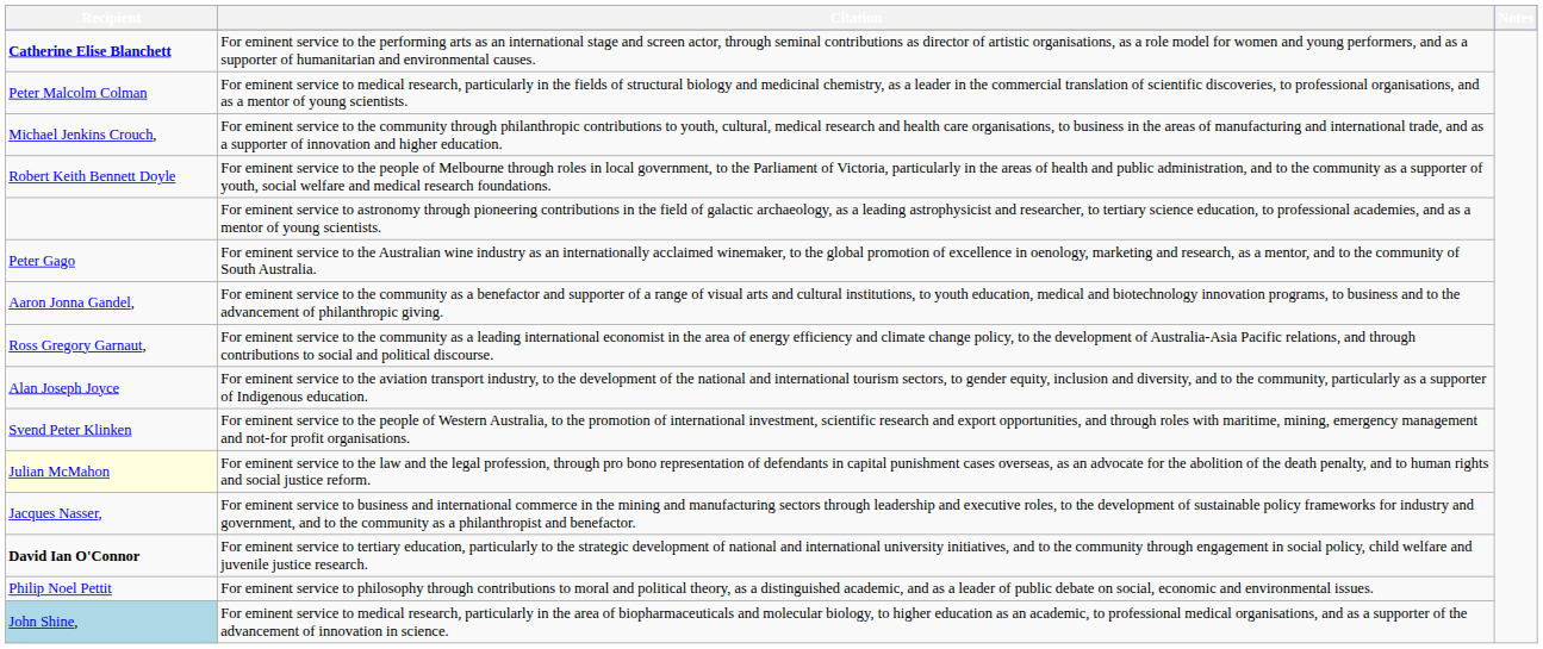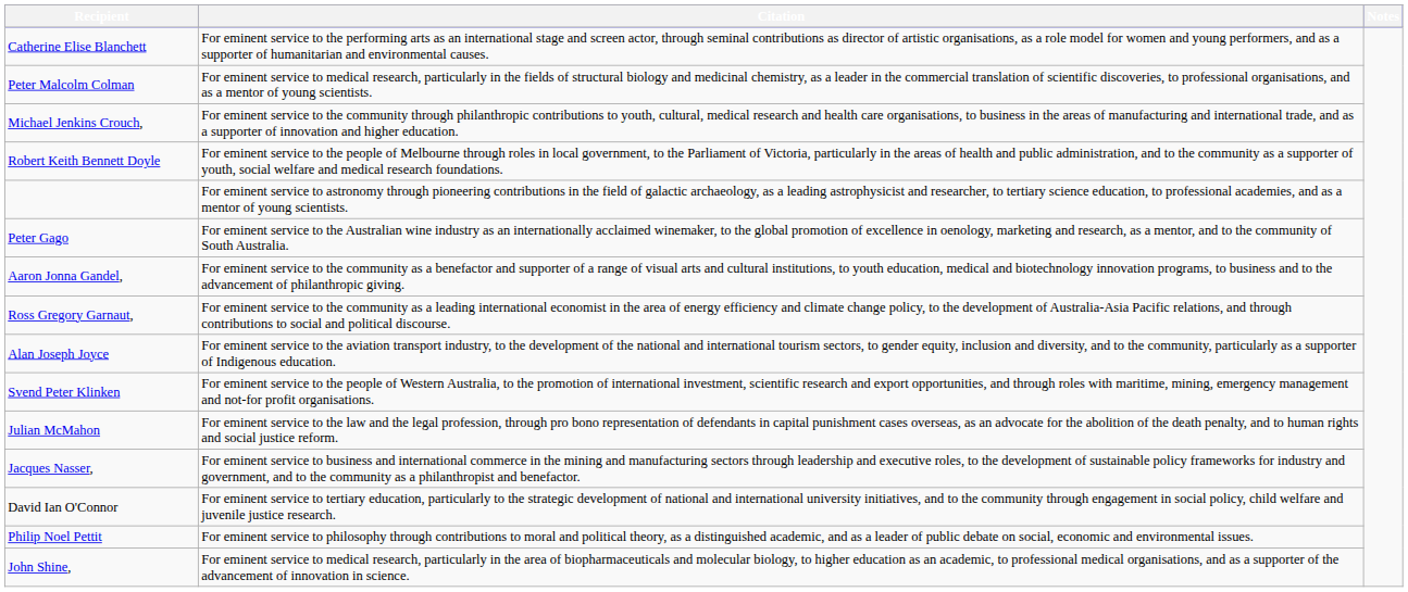Catherine Elise Blanchett | Recipient: bold -> normal
Julian McMahon | Recipient: lightyellow background -> no background
David Ian O'Connor | Recipient: bold -> normal
John Shine, | Recipient: lightblue background -> no background
